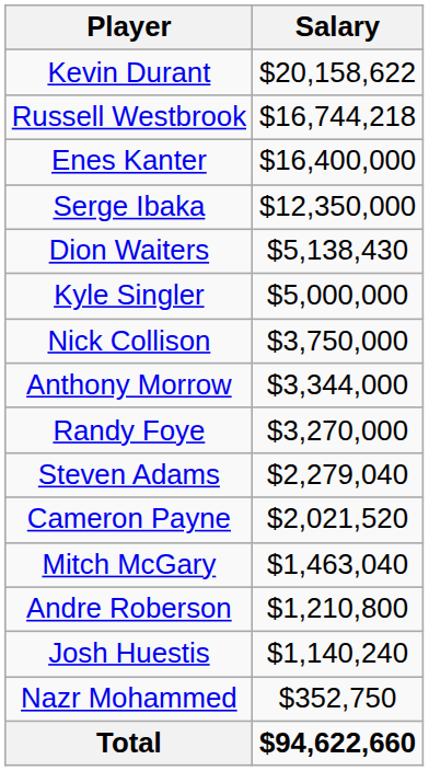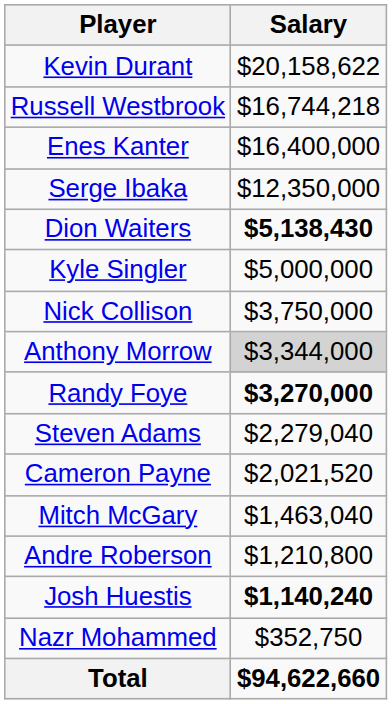Dion Waiters | Salary: normal -> bold
Anthony Morrow | Salary: no background -> lightgrey background
Randy Foye | Salary: normal -> bold
Josh Huestis | Salary: normal -> bold
